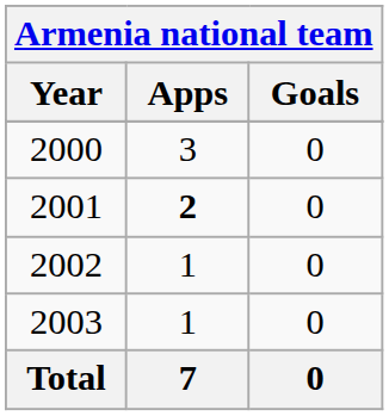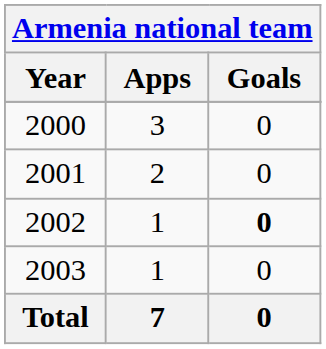2001 | Apps: bold -> normal
2002 | Goals: normal -> bold
